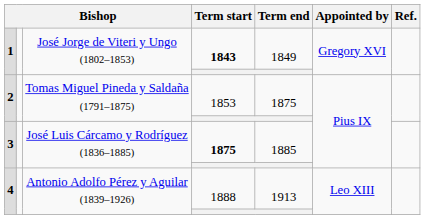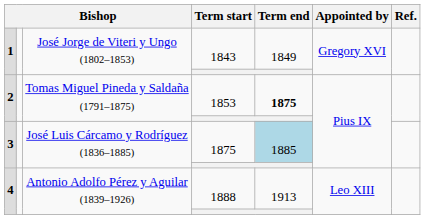row 2 | Term start: bold -> normal
row 4 | Term end: normal -> bold
row 6 | Term start: bold -> normal
row 6 | Term end: no background -> lightblue background
